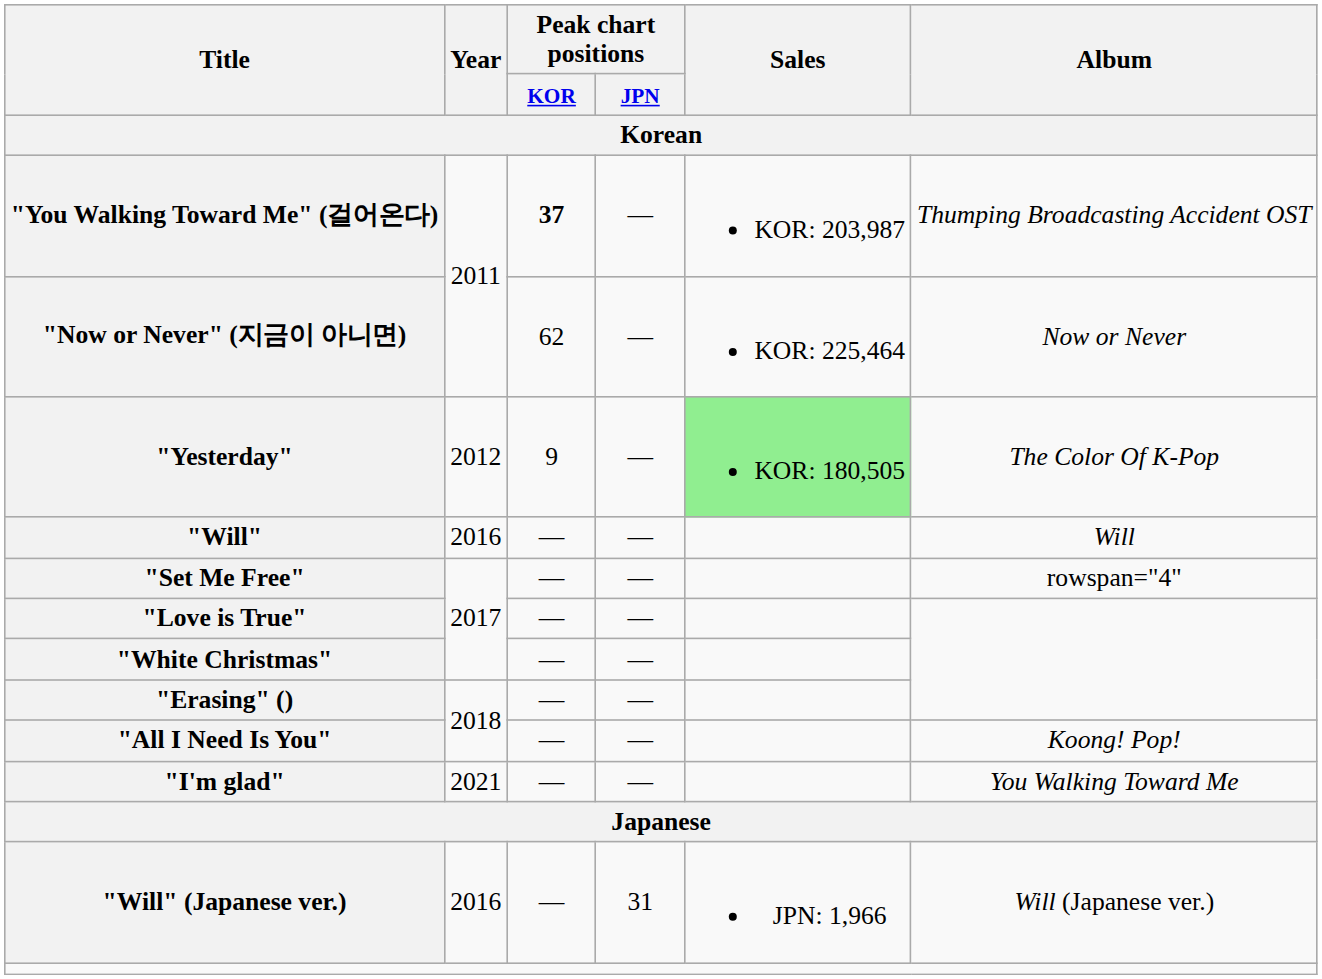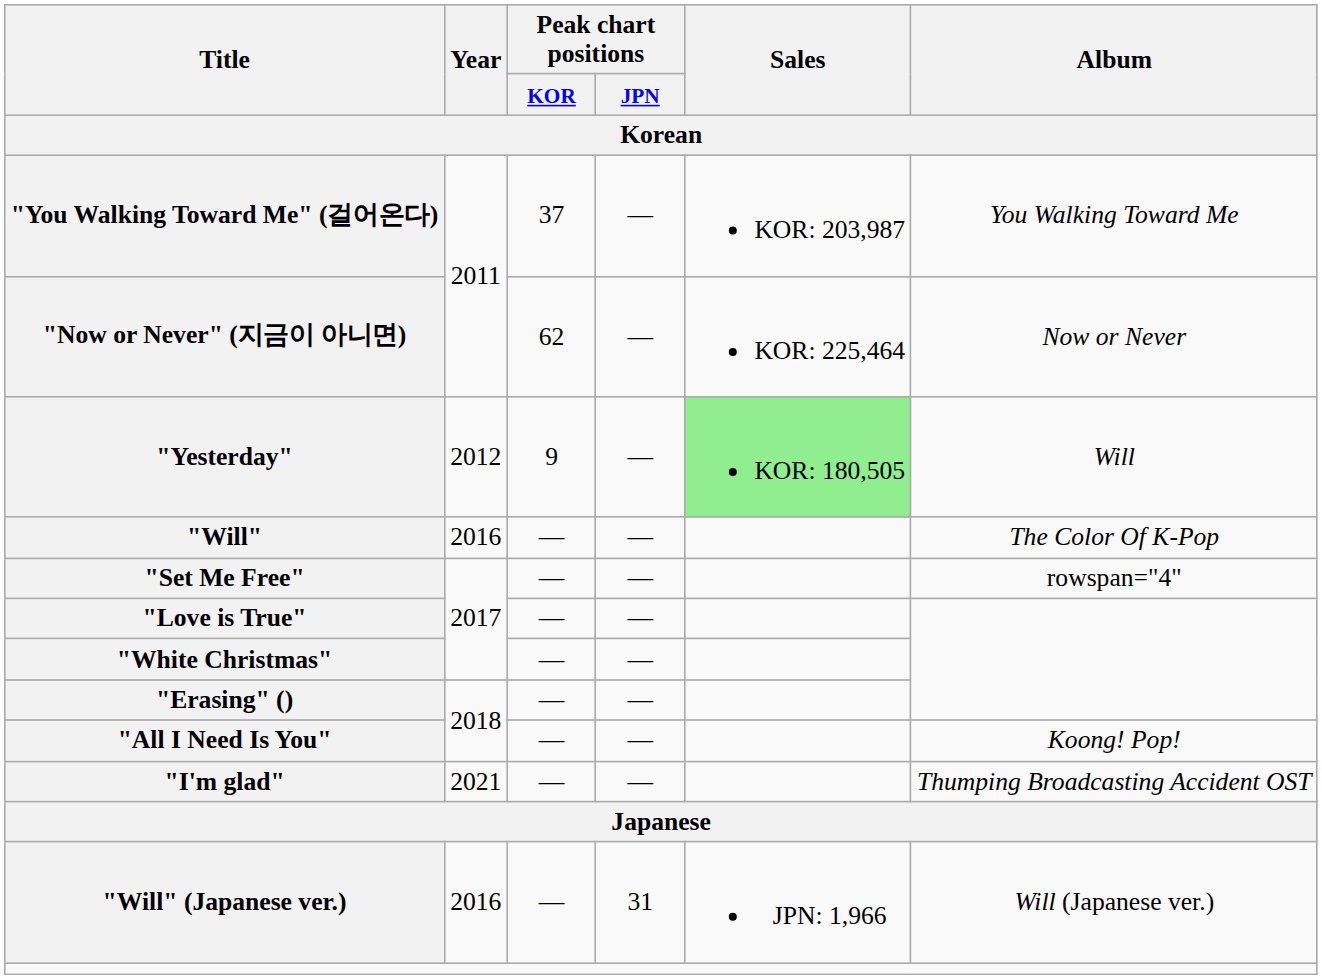"You Walking Toward Me" (걸어온다) | Peak chart positions / KOR: bold -> normal
"You Walking Toward Me" (걸어온다) | Album: Thumping Broadcasting Accident OST -> You Walking Toward Me
"Yesterday" | Album: The Color Of K-Pop -> Will
"Will" | Album: Will -> The Color Of K-Pop
"I'm glad" | Album: You Walking Toward Me -> Thumping Broadcasting Accident OST
